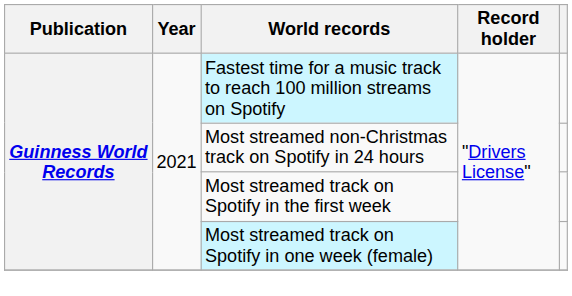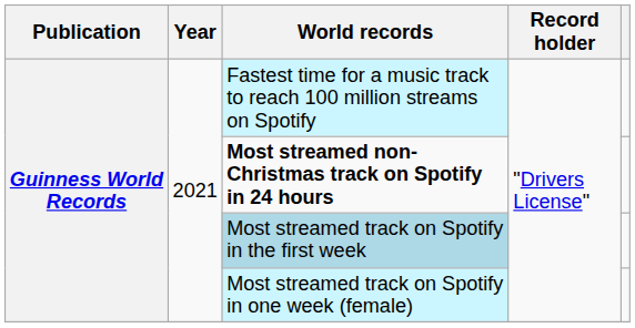Most streamed non-Christmas track on Spotify in 24 hours | World records: normal -> bold
Most streamed track on Spotify in the first week | World records: no background -> lightblue background
